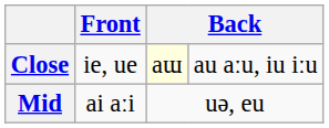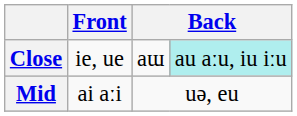Close | column 3: lightyellow background -> no background
Close | column 4: no background -> paleturquoise background
